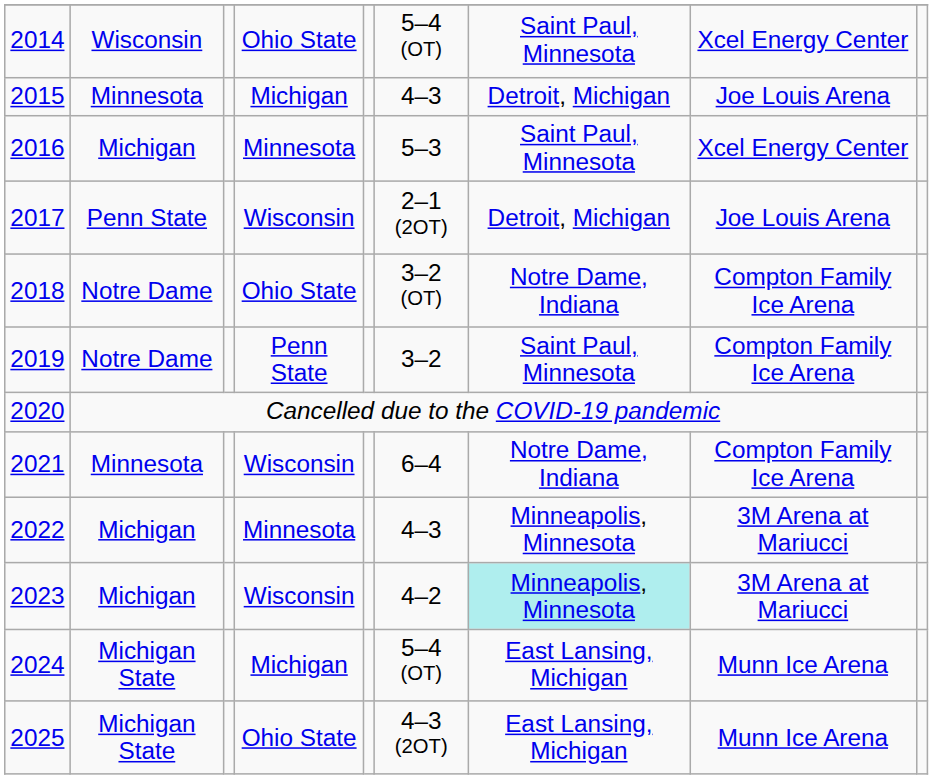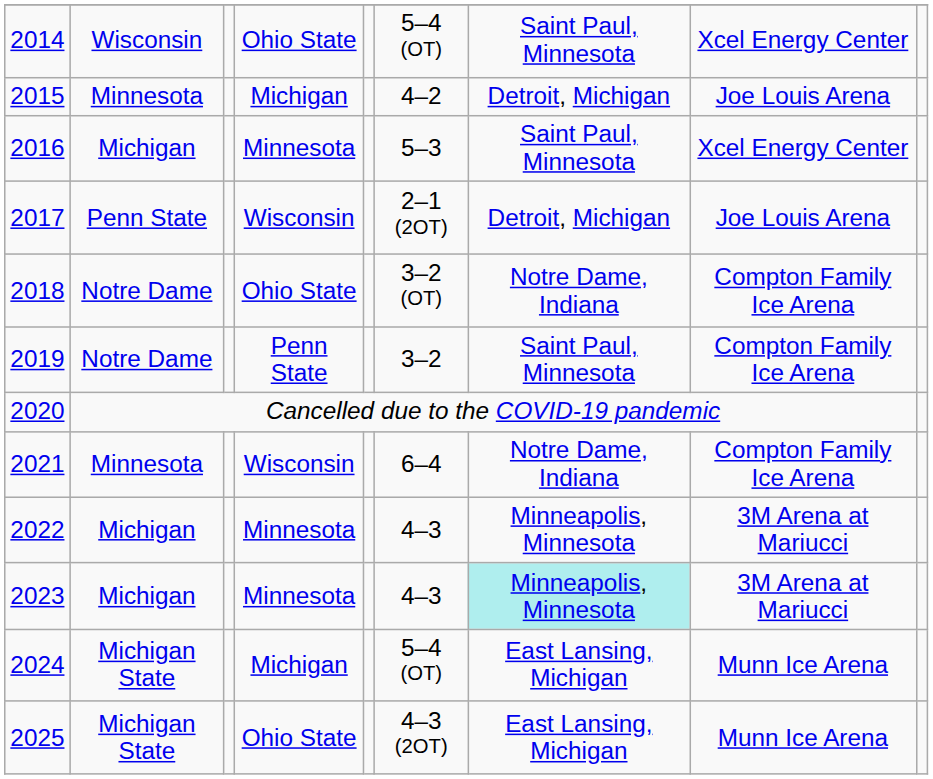2015 | column 6: 4–3 -> 4–2
2023 | column 4: Wisconsin -> Minnesota
2023 | column 6: 4–2 -> 4–3
